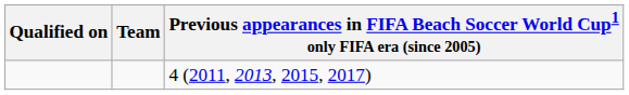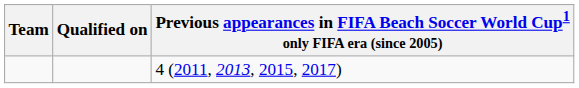columns swapped: Team <-> Qualified on
